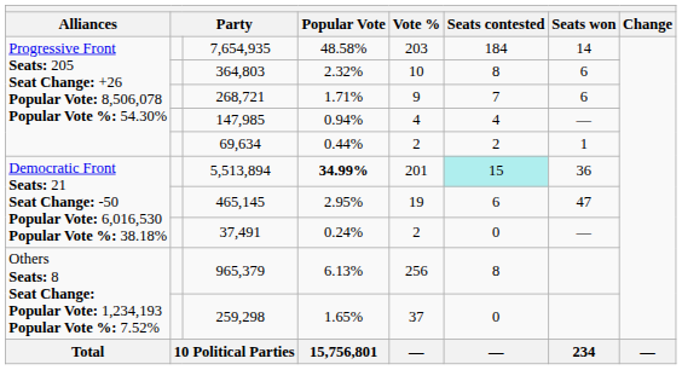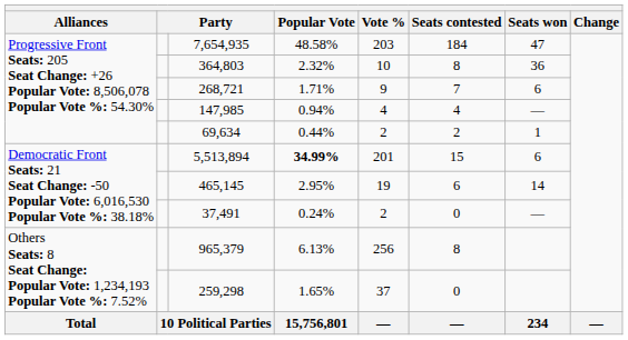7,654,935 | Seats won: 14 -> 47
364,803 | Seats won: 6 -> 36
5,513,894 | Seats contested: paleturquoise background -> no background
5,513,894 | Seats won: 36 -> 6
465,145 | Seats won: 47 -> 14
